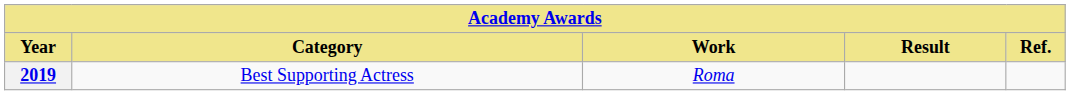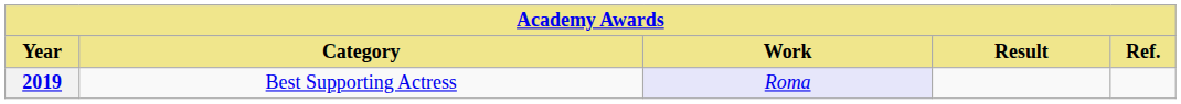2019 | Work: no background -> lavender background
